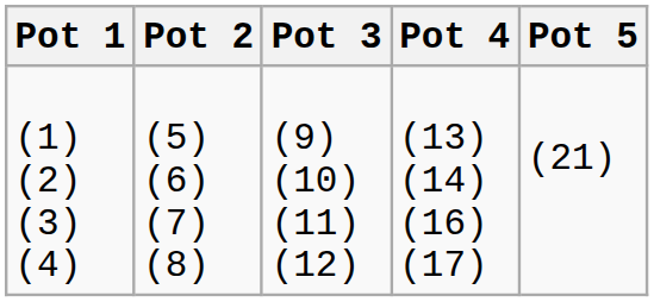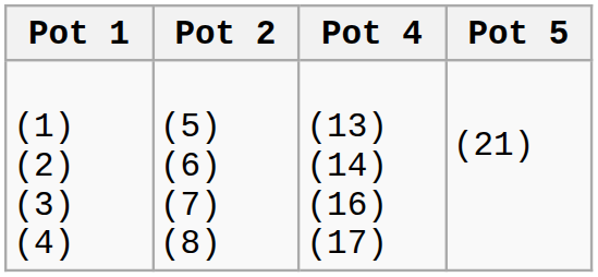- column: Pot 3 | (9) (10) (11) (12)
